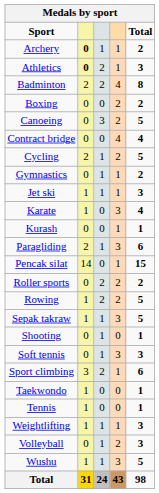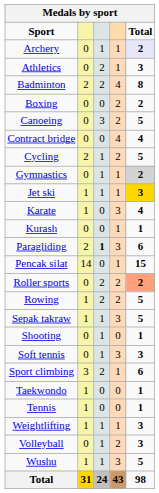Archery | column 2: bold -> normal
Archery | Total: no background -> lavender background
Athletics | column 2: bold -> normal
Gymnastics | Total: no background -> lightgrey background
Jet ski | Total: no background -> gold background
Paragliding | column 3: normal -> bold
Roller sports | Total: no background -> lightsalmon background
